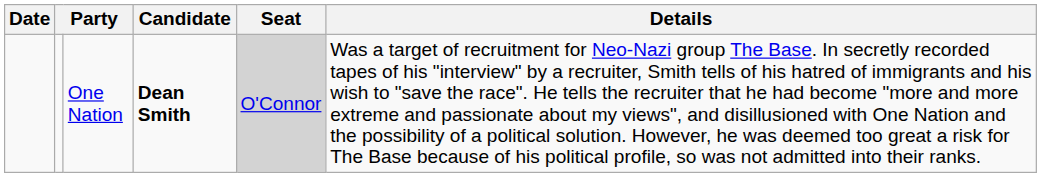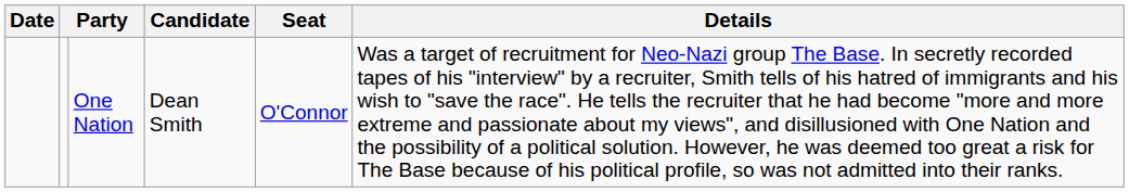One Nation | Candidate: bold -> normal
One Nation | Seat: lightgrey background -> no background
